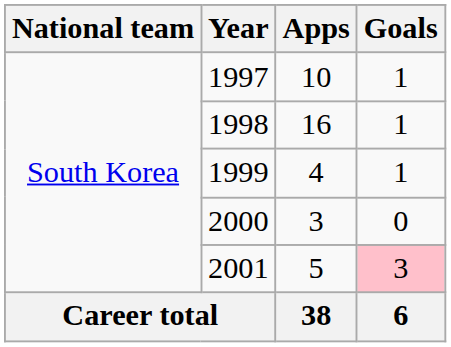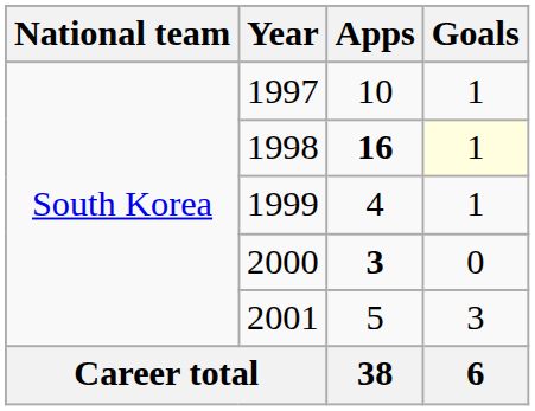1998 | Apps: normal -> bold
1998 | Goals: no background -> lightyellow background
2000 | Apps: normal -> bold
2001 | Goals: pink background -> no background
